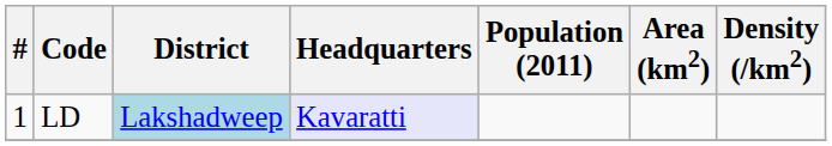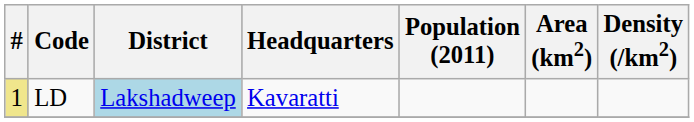LD | #: no background -> khaki background
LD | Headquarters: lavender background -> no background
